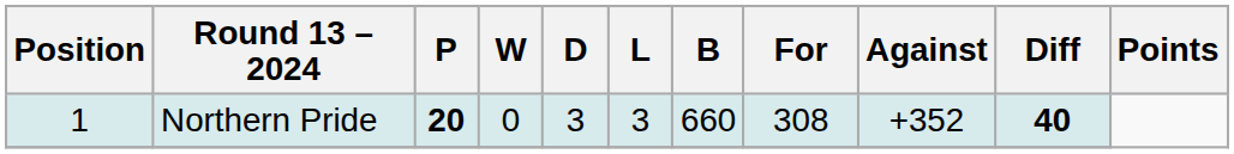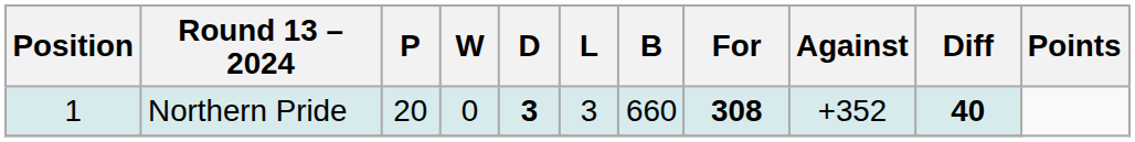Northern Pride | P: bold -> normal
Northern Pride | D: normal -> bold
Northern Pride | For: normal -> bold
